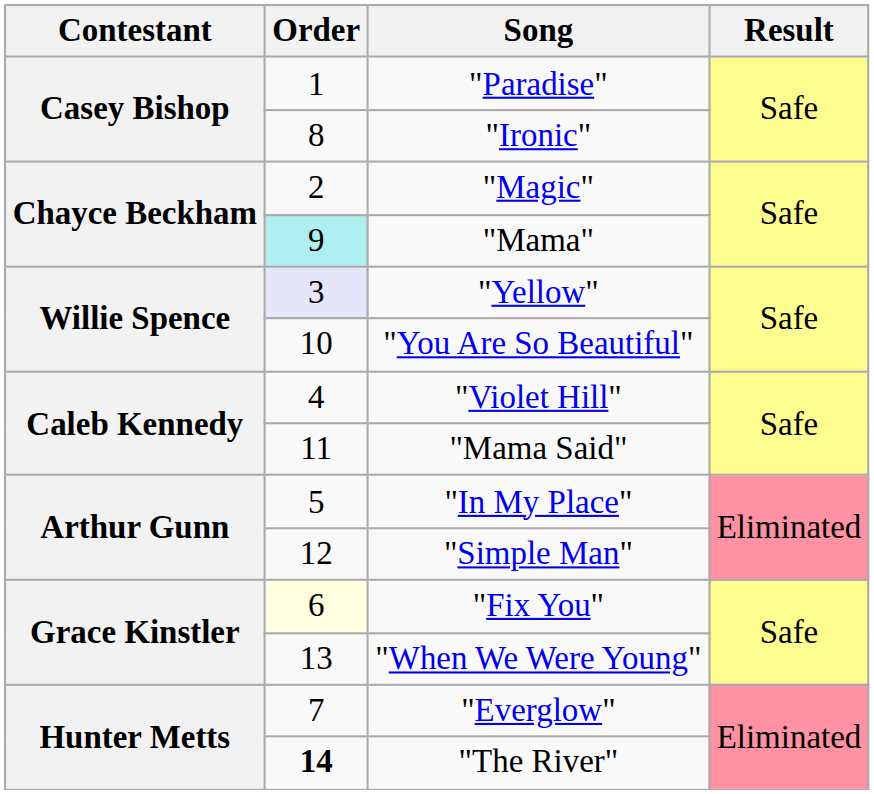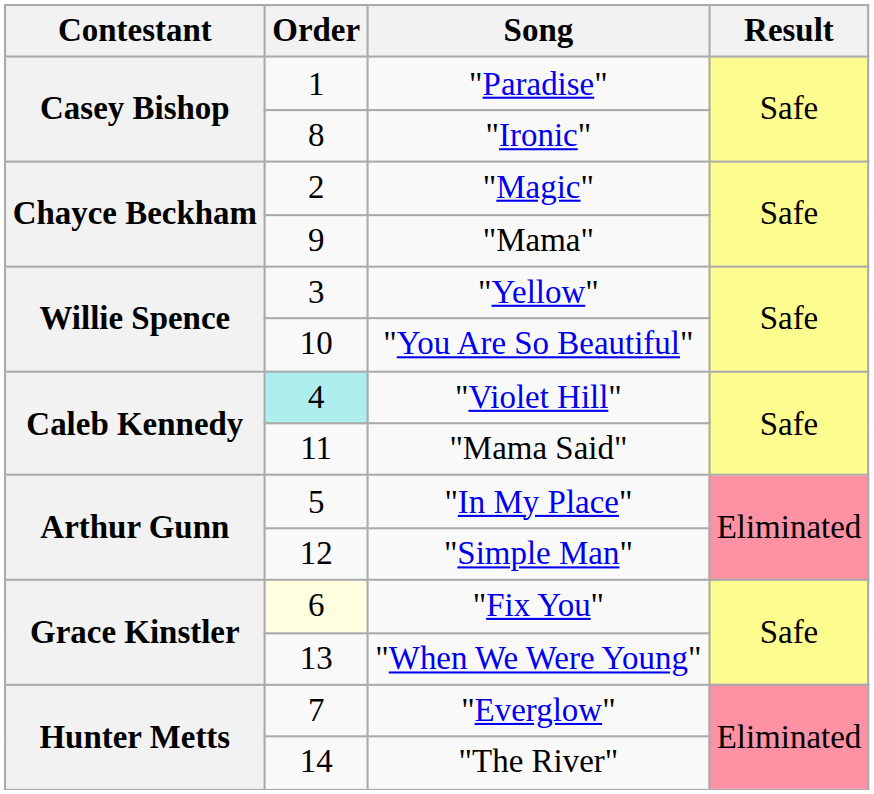"Mama" | Order: paleturquoise background -> no background
"Yellow" | Order: lavender background -> no background
"Violet Hill" | Order: no background -> paleturquoise background
"The River" | Order: bold -> normal
